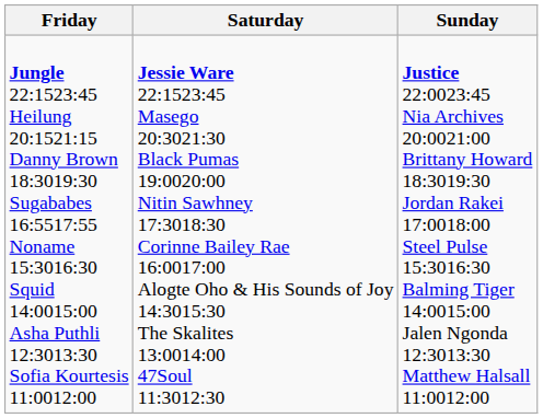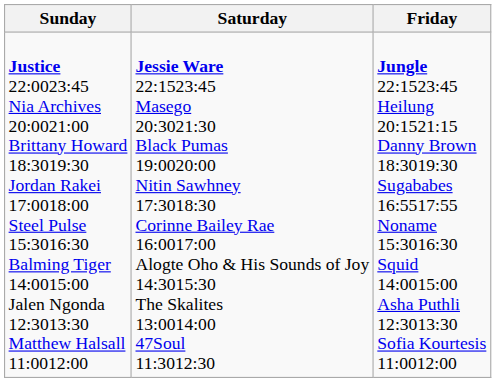columns swapped: Friday <-> Sunday
